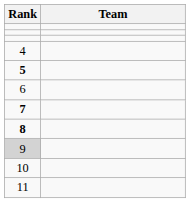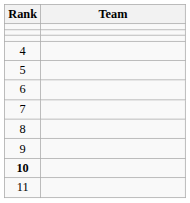row 6 | Rank: bold -> normal
row 8 | Rank: bold -> normal
row 9 | Rank: bold -> normal
row 10 | Rank: lightgrey background -> no background
row 11 | Rank: normal -> bold
